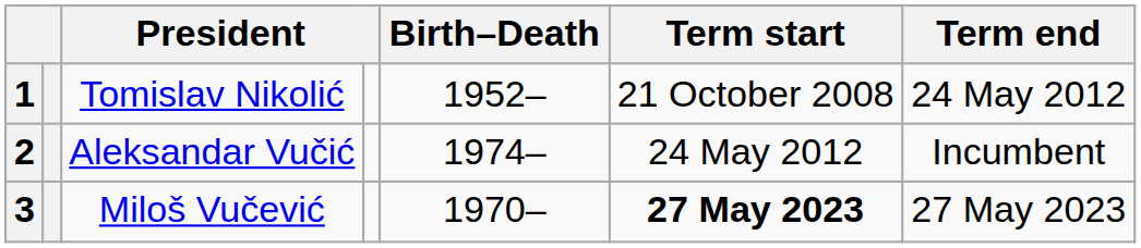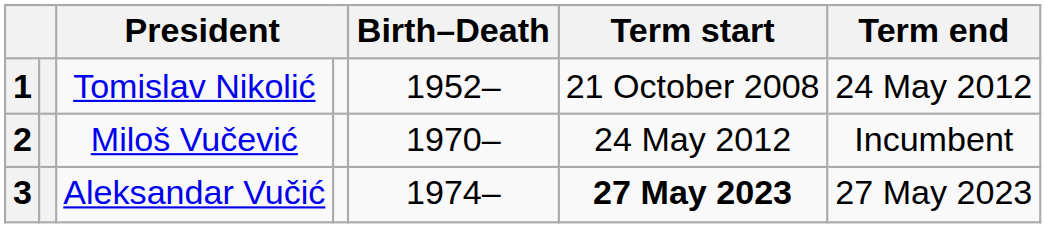2 | column 3: Aleksandar Vučić -> Miloš Vučević
2 | Birth–Death: 1974– -> 1970–
3 | column 3: Miloš Vučević -> Aleksandar Vučić
3 | Birth–Death: 1970– -> 1974–
